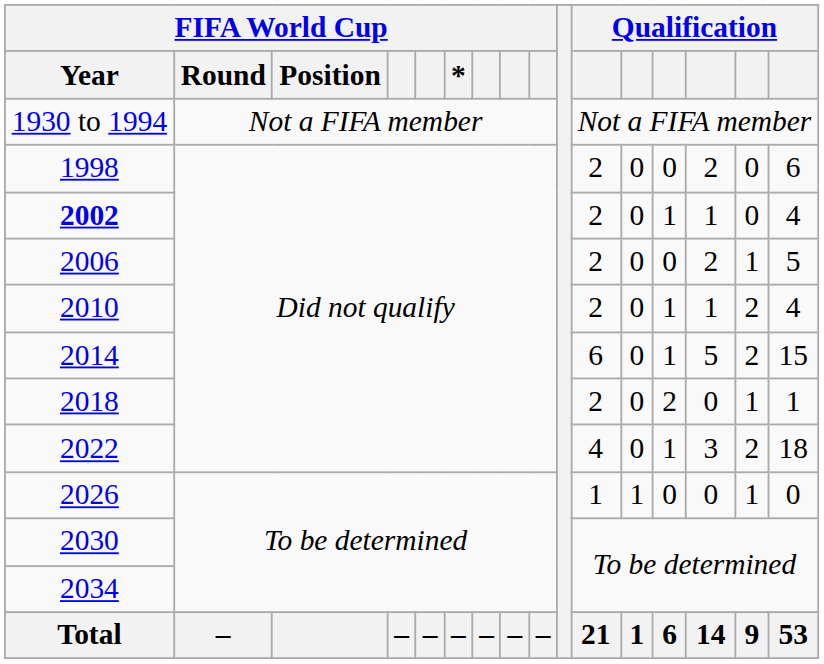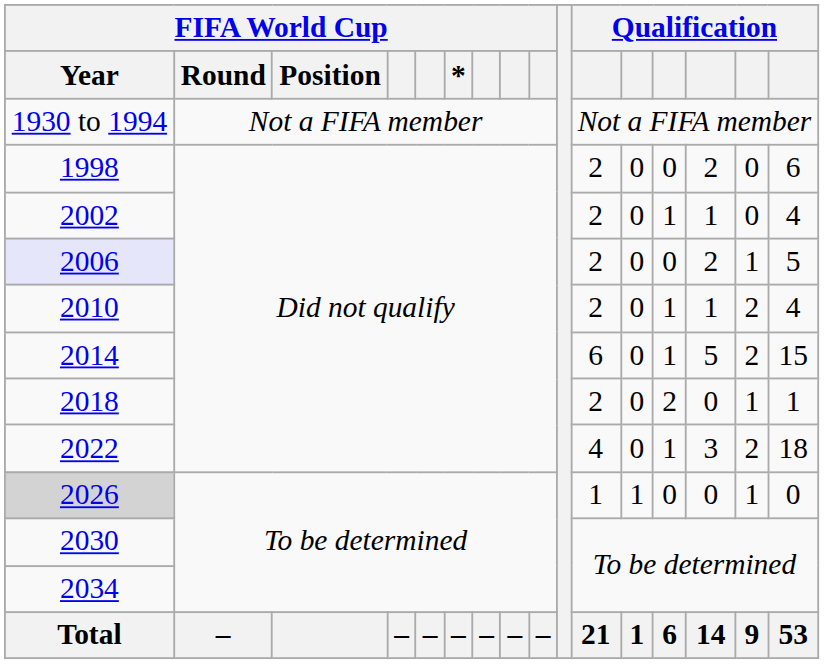2002 | FIFA World Cup / Year: bold -> normal
2006 | FIFA World Cup / Year: no background -> lavender background
2026 | FIFA World Cup / Year: no background -> lightgrey background
